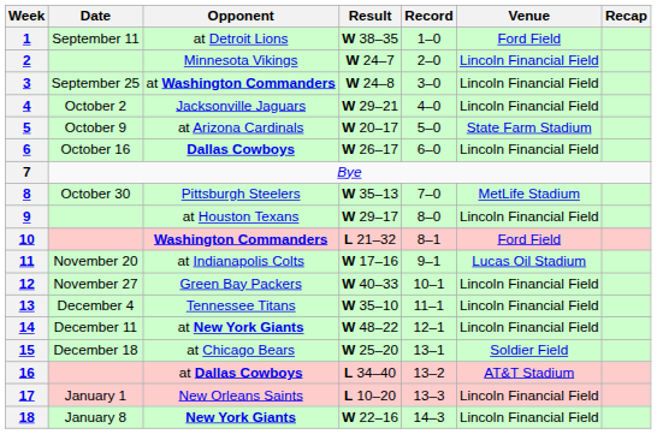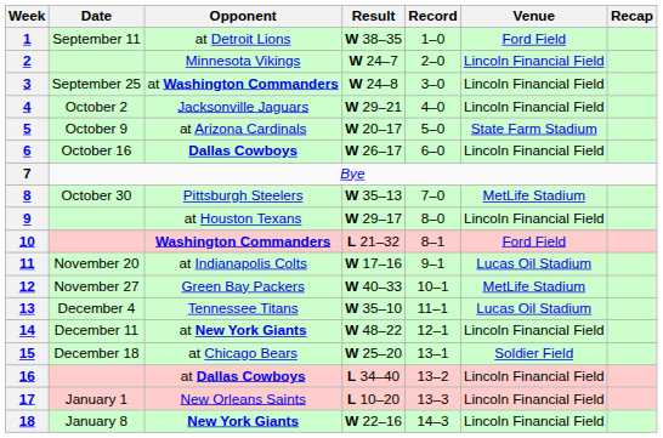12 | Venue: Lincoln Financial Field -> MetLife Stadium
13 | Venue: Lincoln Financial Field -> Lucas Oil Stadium
16 | Venue: AT&T Stadium -> Lincoln Financial Field
